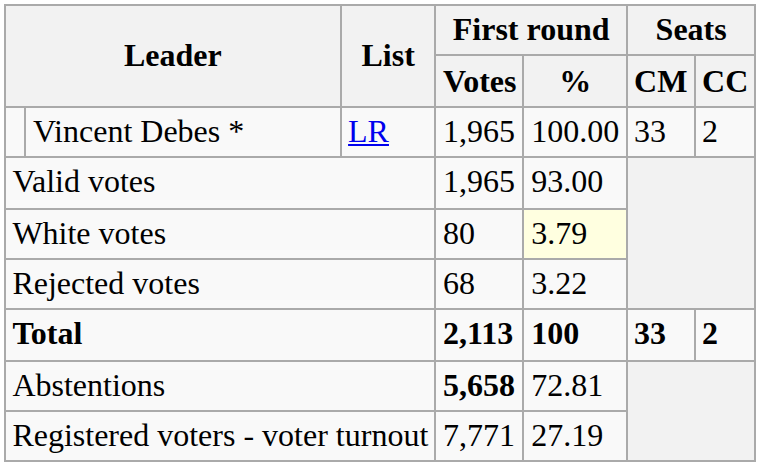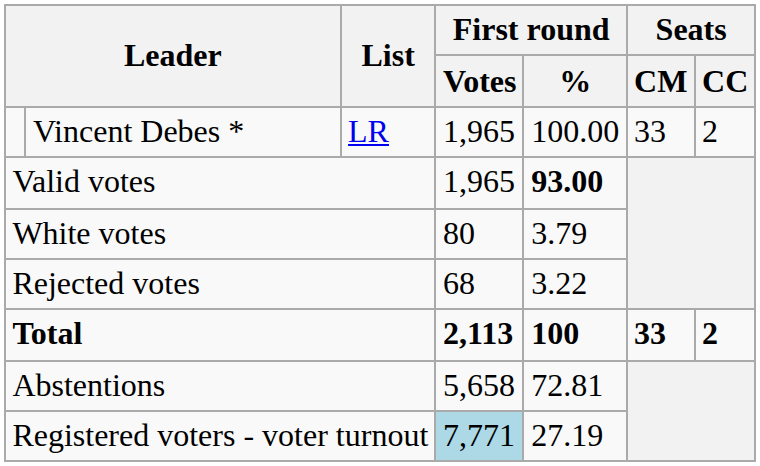Valid votes | First round / %: normal -> bold
White votes | First round / %: lightyellow background -> no background
Abstentions | First round / Votes: bold -> normal
Registered voters - voter turnout | First round / Votes: no background -> lightblue background
